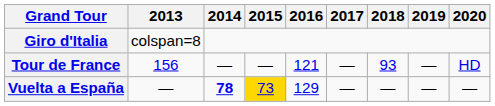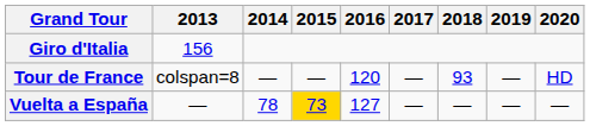Giro d'Italia | 2013: colspan=8 -> 156
Tour de France | 2013: 156 -> colspan=8
Tour de France | 2016: 121 -> 120
Vuelta a España | 2014: bold -> normal
Vuelta a España | 2016: 129 -> 127
